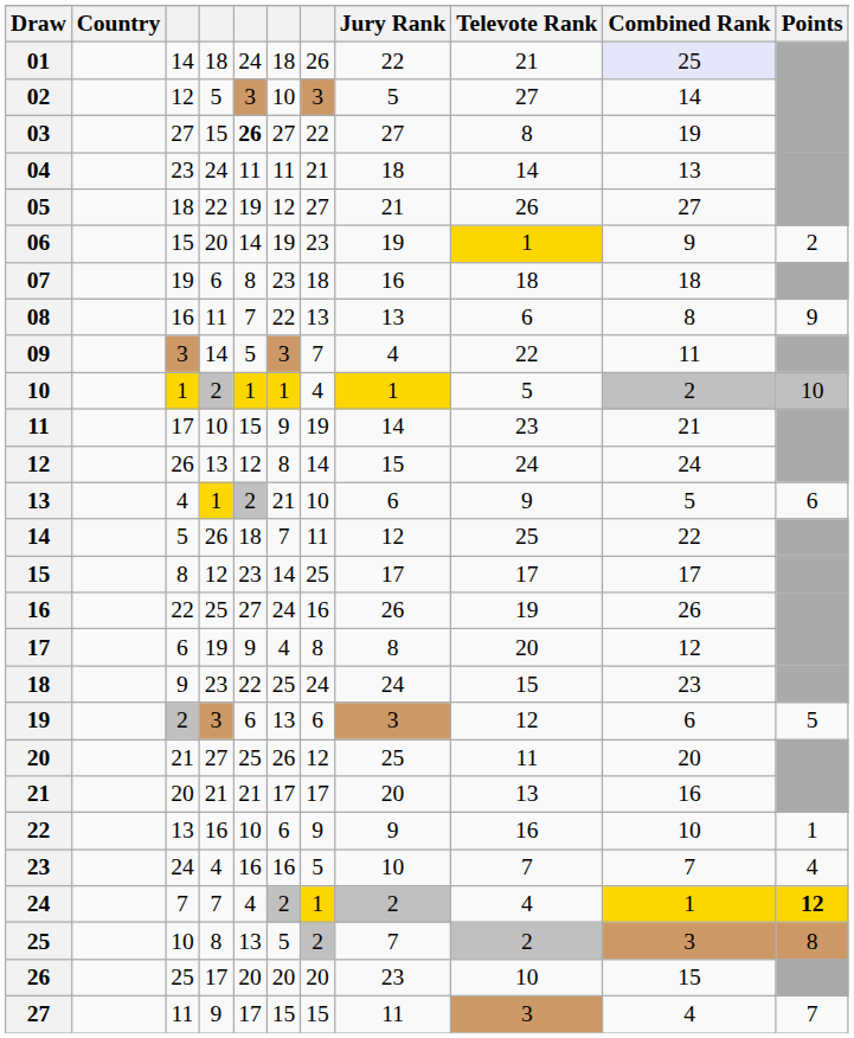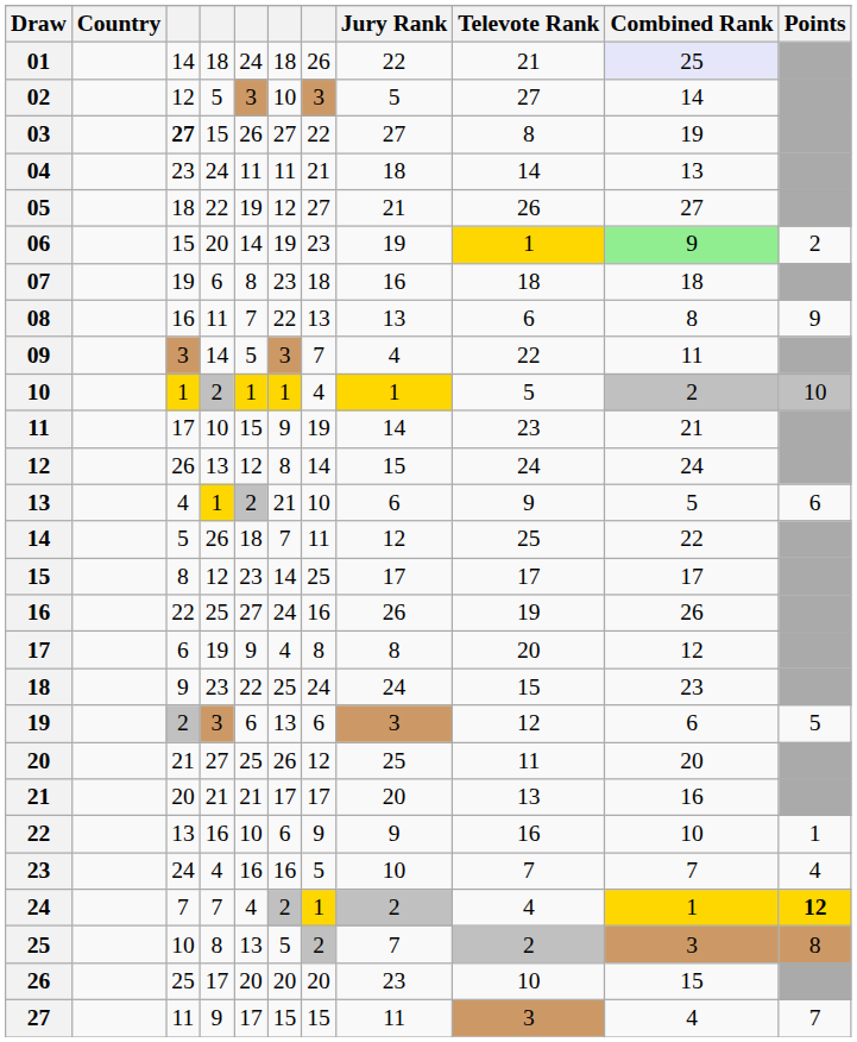03 | column 3: normal -> bold
03 | column 5: bold -> normal
06 | Combined Rank: no background -> lightgreen background
